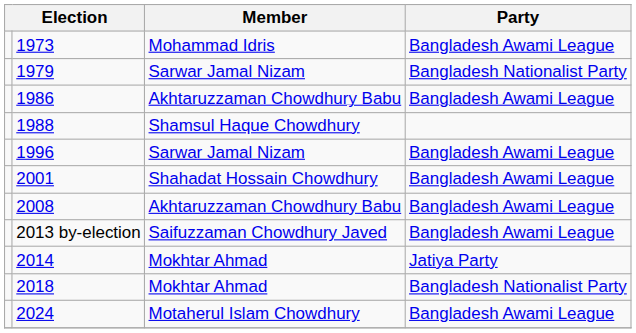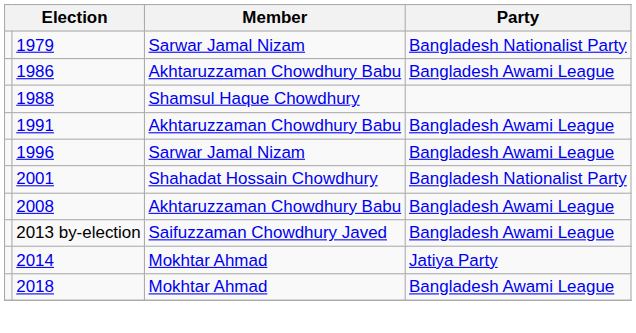- row: 1973 | Mohammad Idris | Bangladesh Awami League
+ row: 1991 | Akhtaruzzaman Chowdhury Babu | Bangladesh Awami League
2001 | Party: Bangladesh Awami League -> Bangladesh Nationalist Party
2018 | Party: Bangladesh Nationalist Party -> Bangladesh Awami League
- row: 2024 | Motaherul Islam Chowdhury | Bangladesh Awami League
